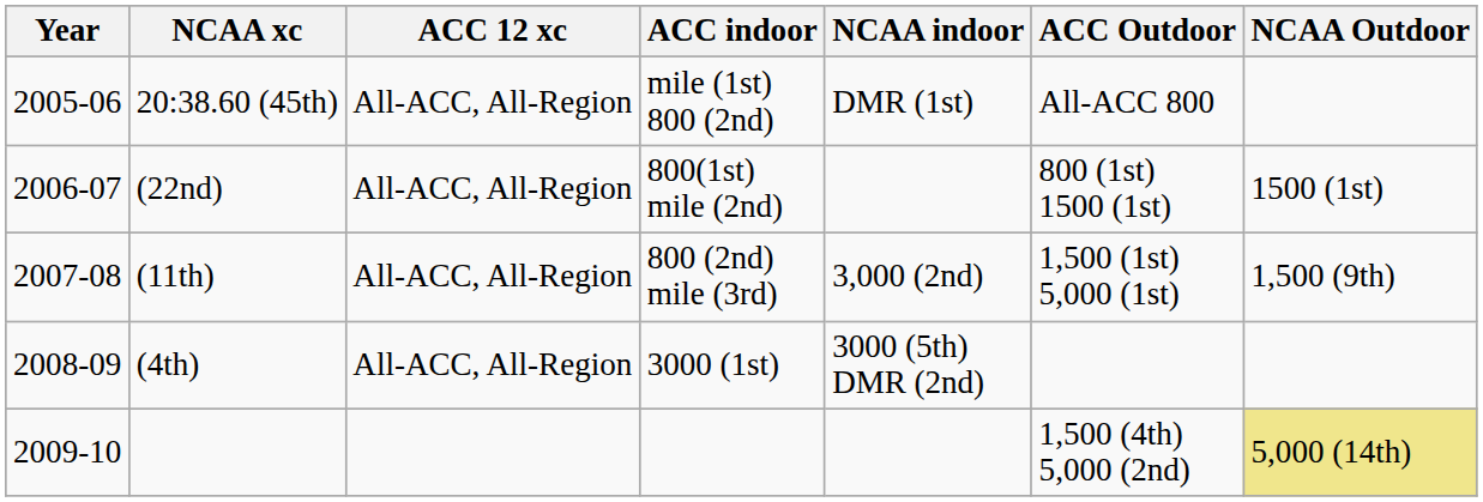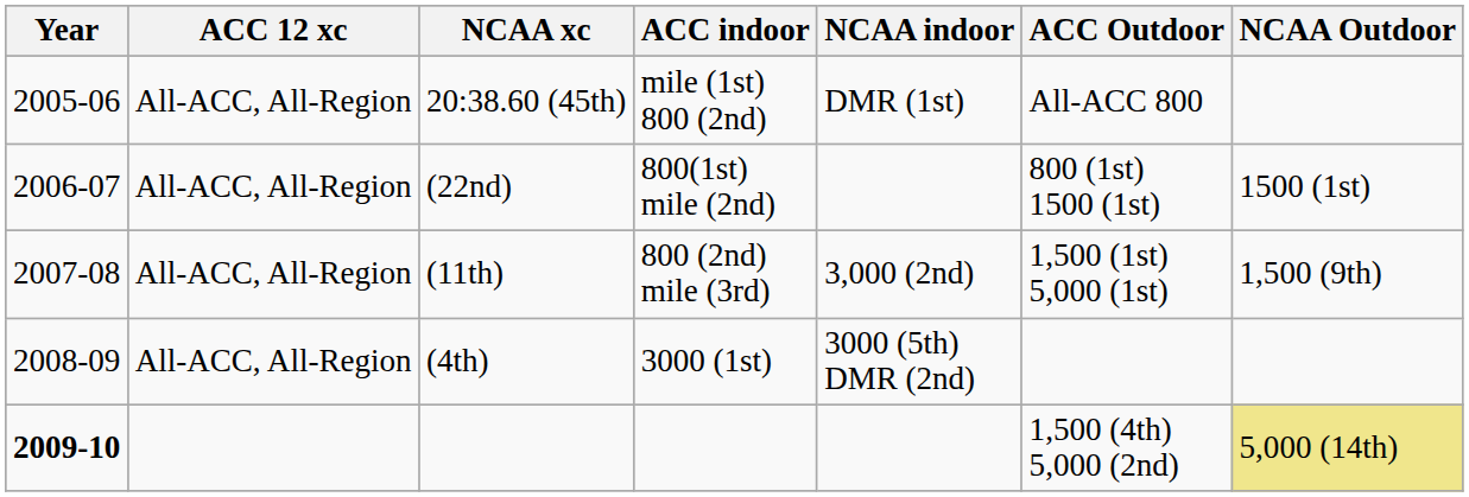columns swapped: ACC 12 xc <-> NCAA xc
row 6 | Year: normal -> bold
